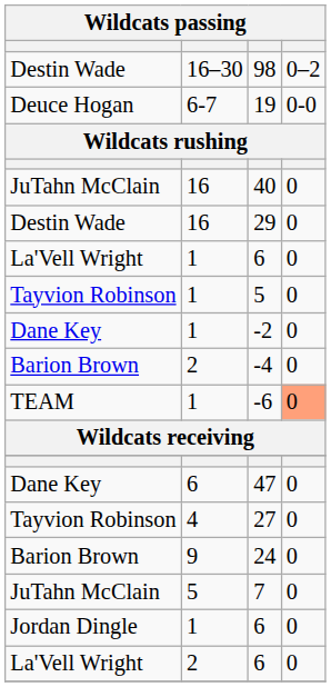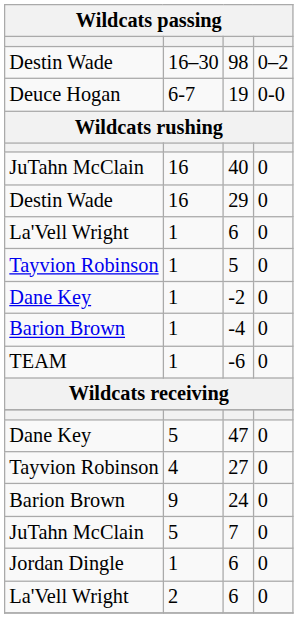-4 | column 2: 2 -> 1
-6 | column 4: lightsalmon background -> no background
47 | column 2: 6 -> 5
